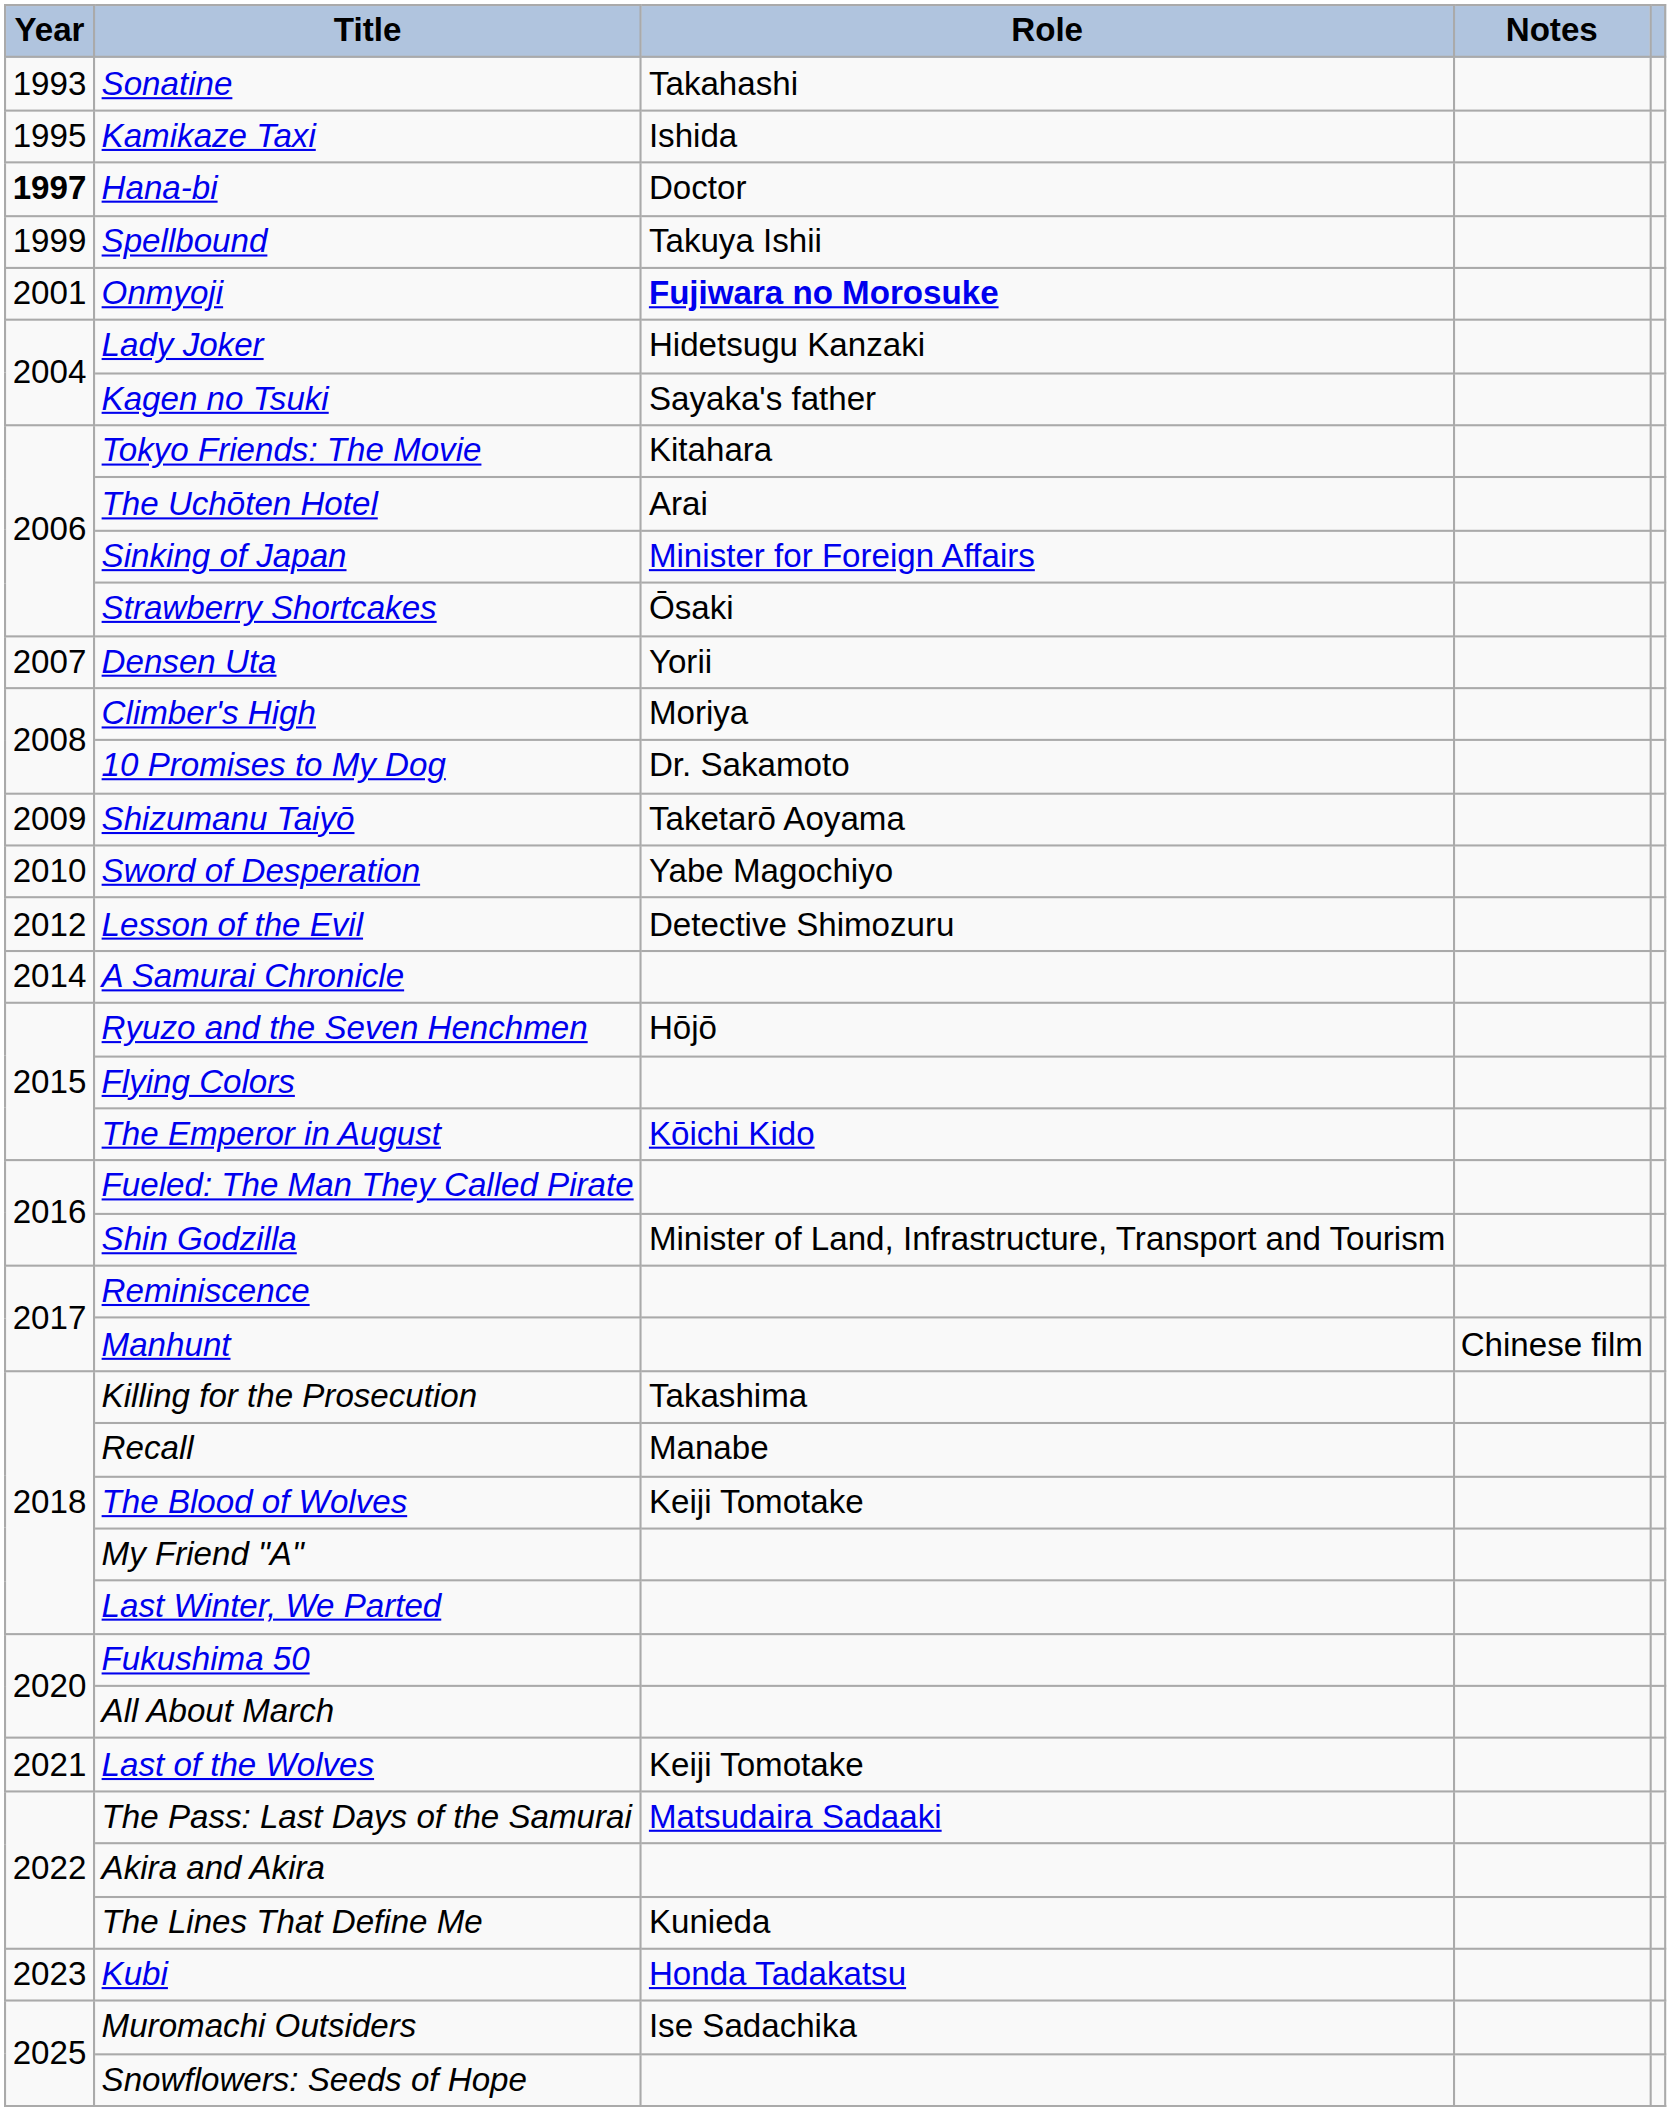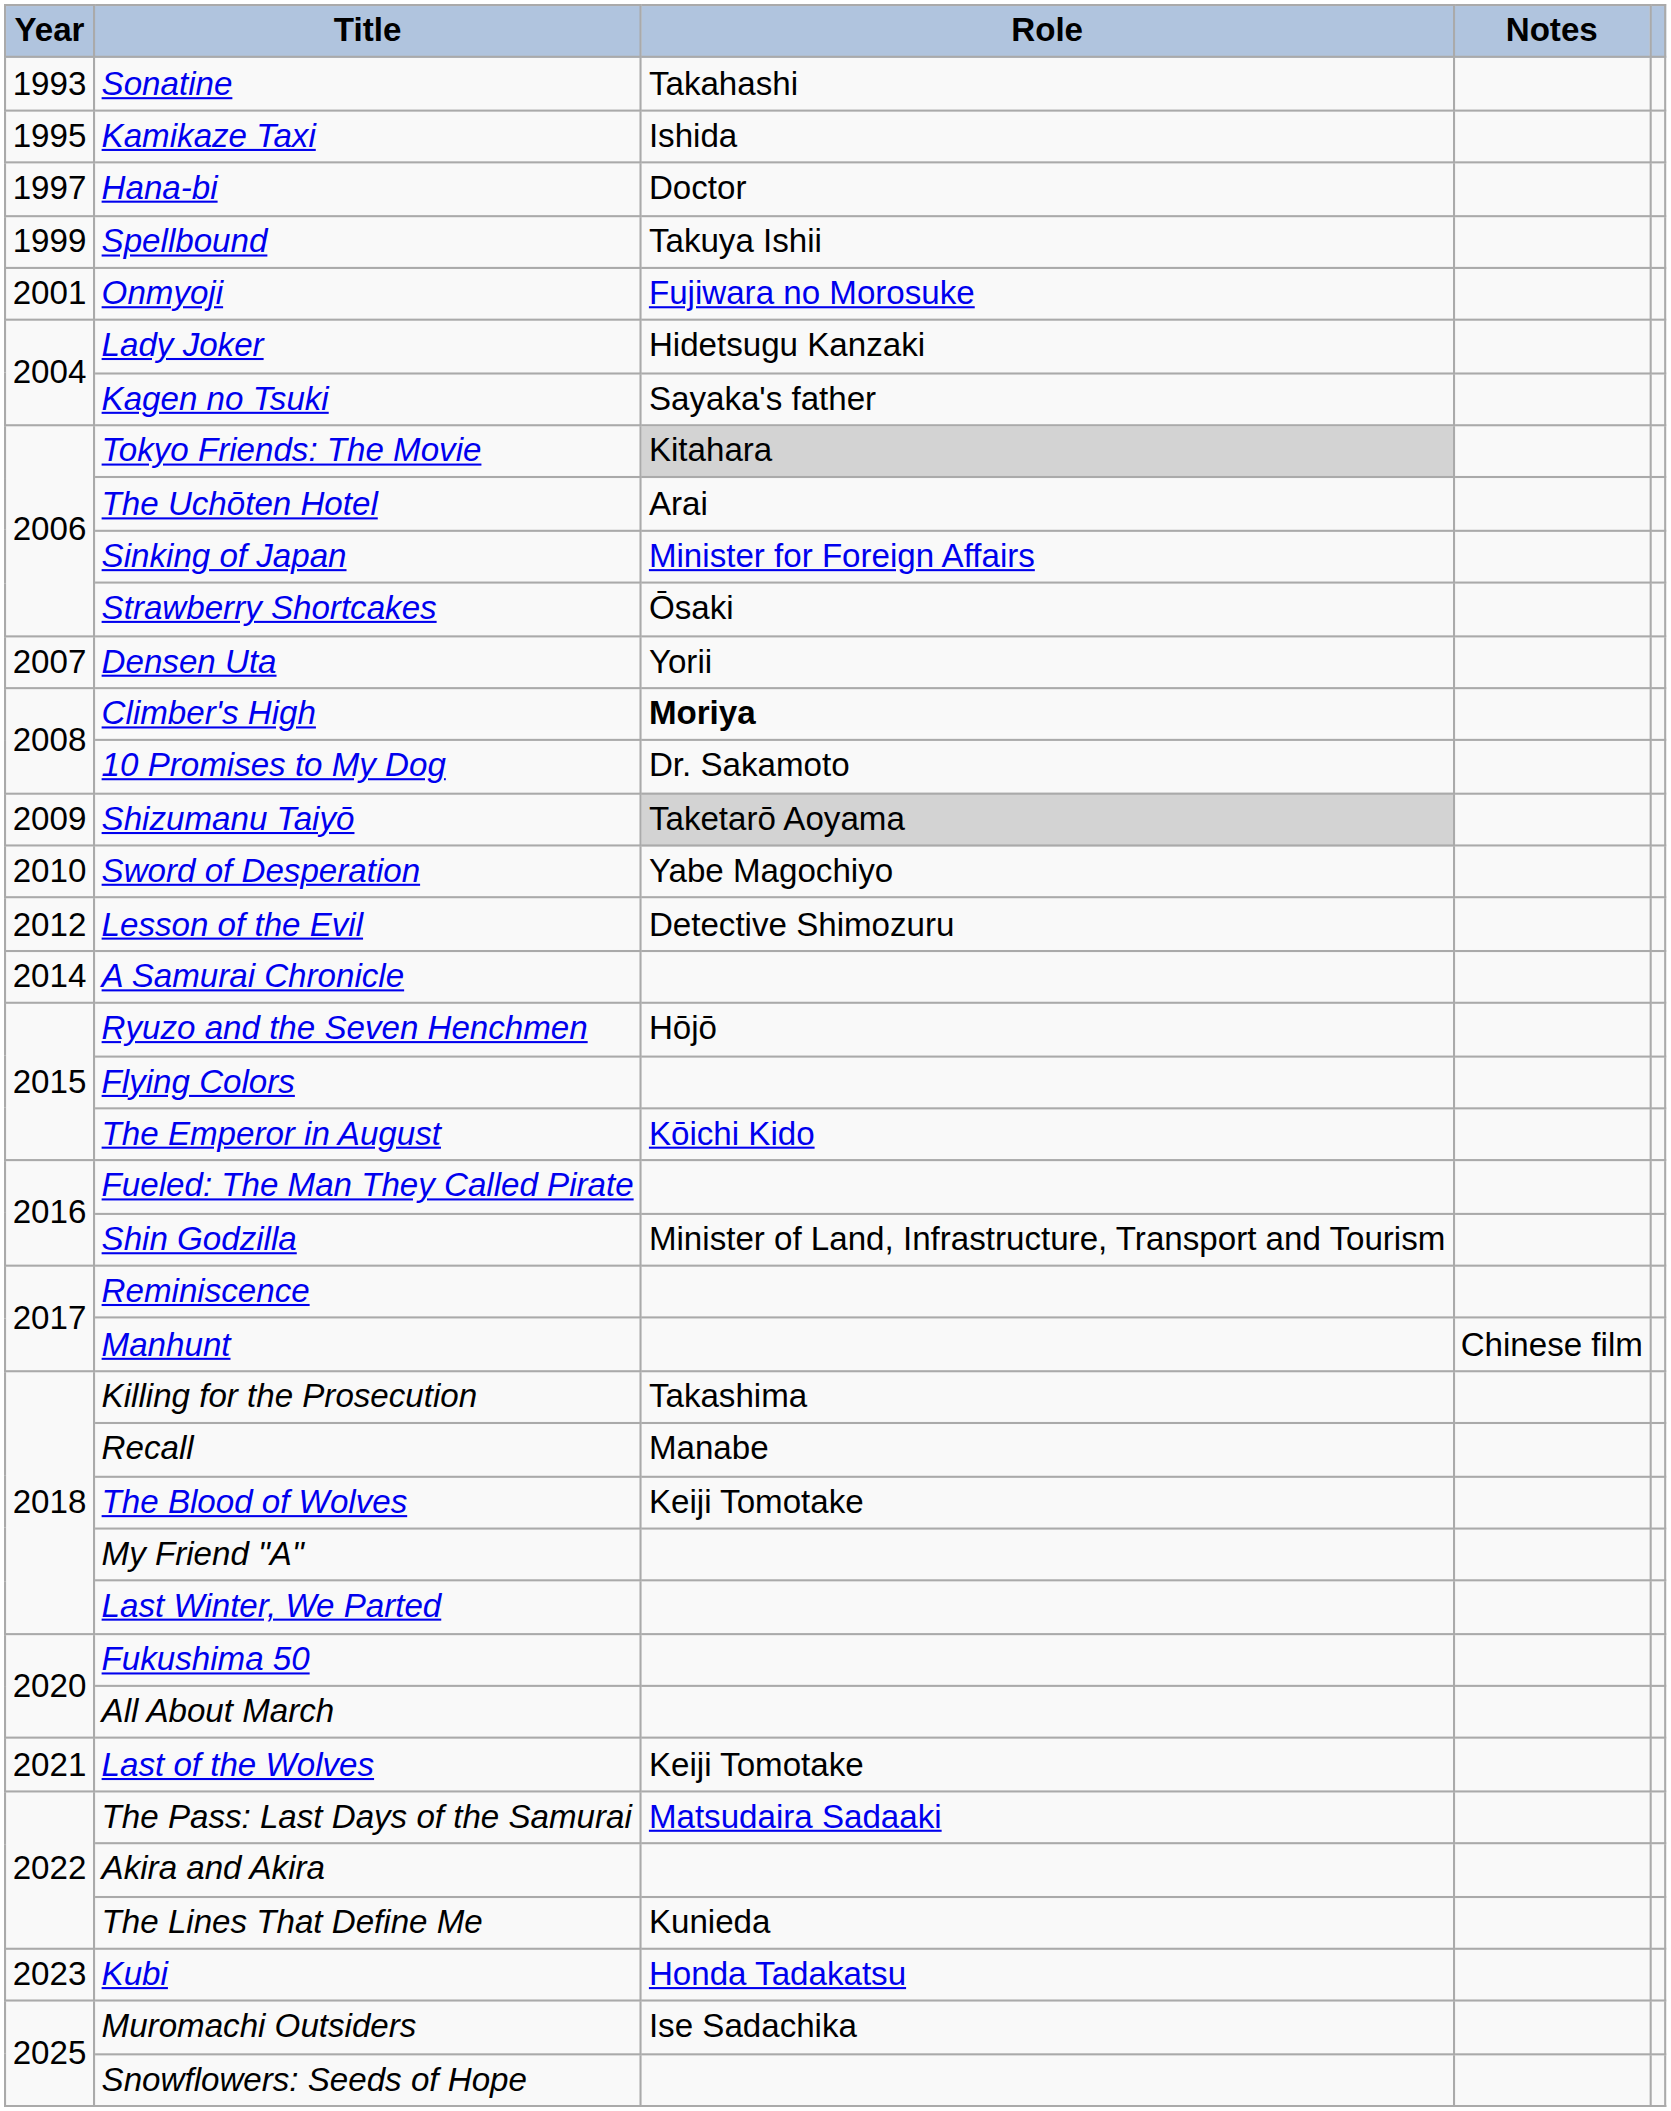Hana-bi | Year: bold -> normal
Onmyoji | Role: bold -> normal
Tokyo Friends: The Movie | Role: no background -> lightgrey background
Climber's High | Role: normal -> bold
Shizumanu Taiyō | Role: no background -> lightgrey background
